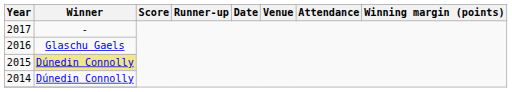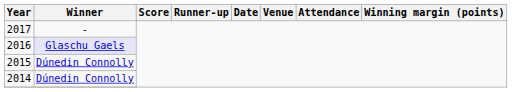2016 | Winner: no background -> lavender background
2015 | Winner: khaki background -> no background
